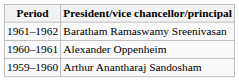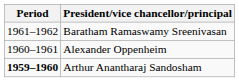Arthur Anantharaj Sandosham | Period: normal -> bold
